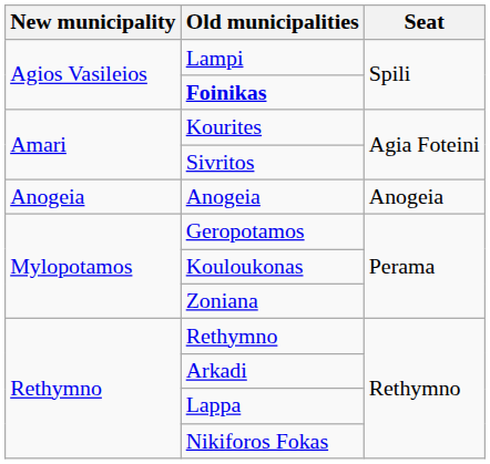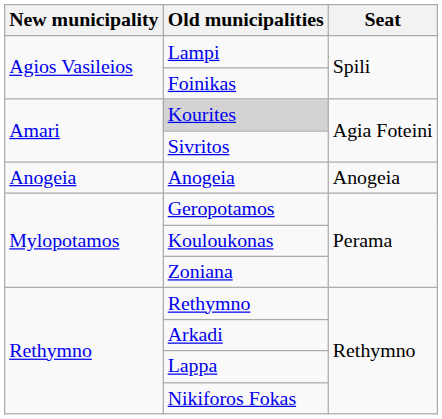Foinikas | Old municipalities: bold -> normal
Kourites | Old municipalities: no background -> lightgrey background
